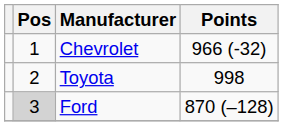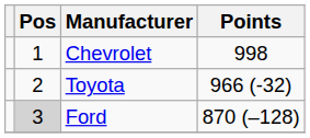Chevrolet | Points: 966 (-32) -> 998
Toyota | Points: 998 -> 966 (-32)
